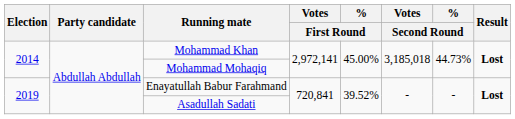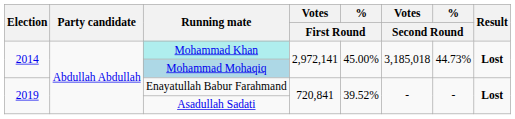Mohammad Khan | Running mate: no background -> paleturquoise background
Mohammad Mohaqiq | Running mate: no background -> lightblue background
